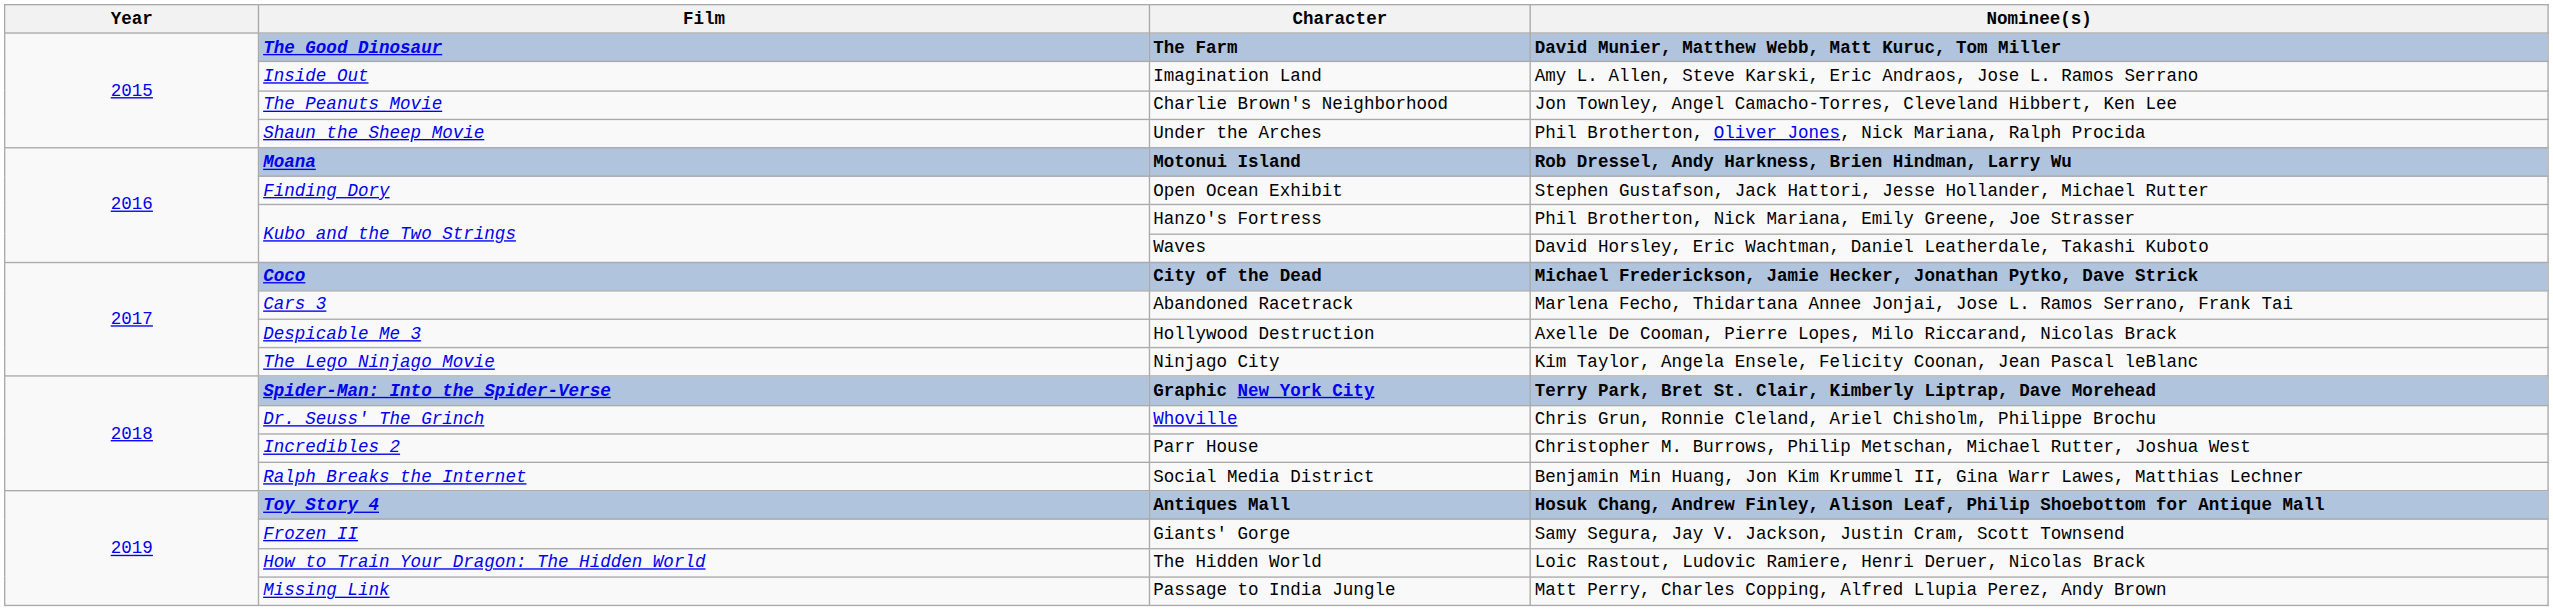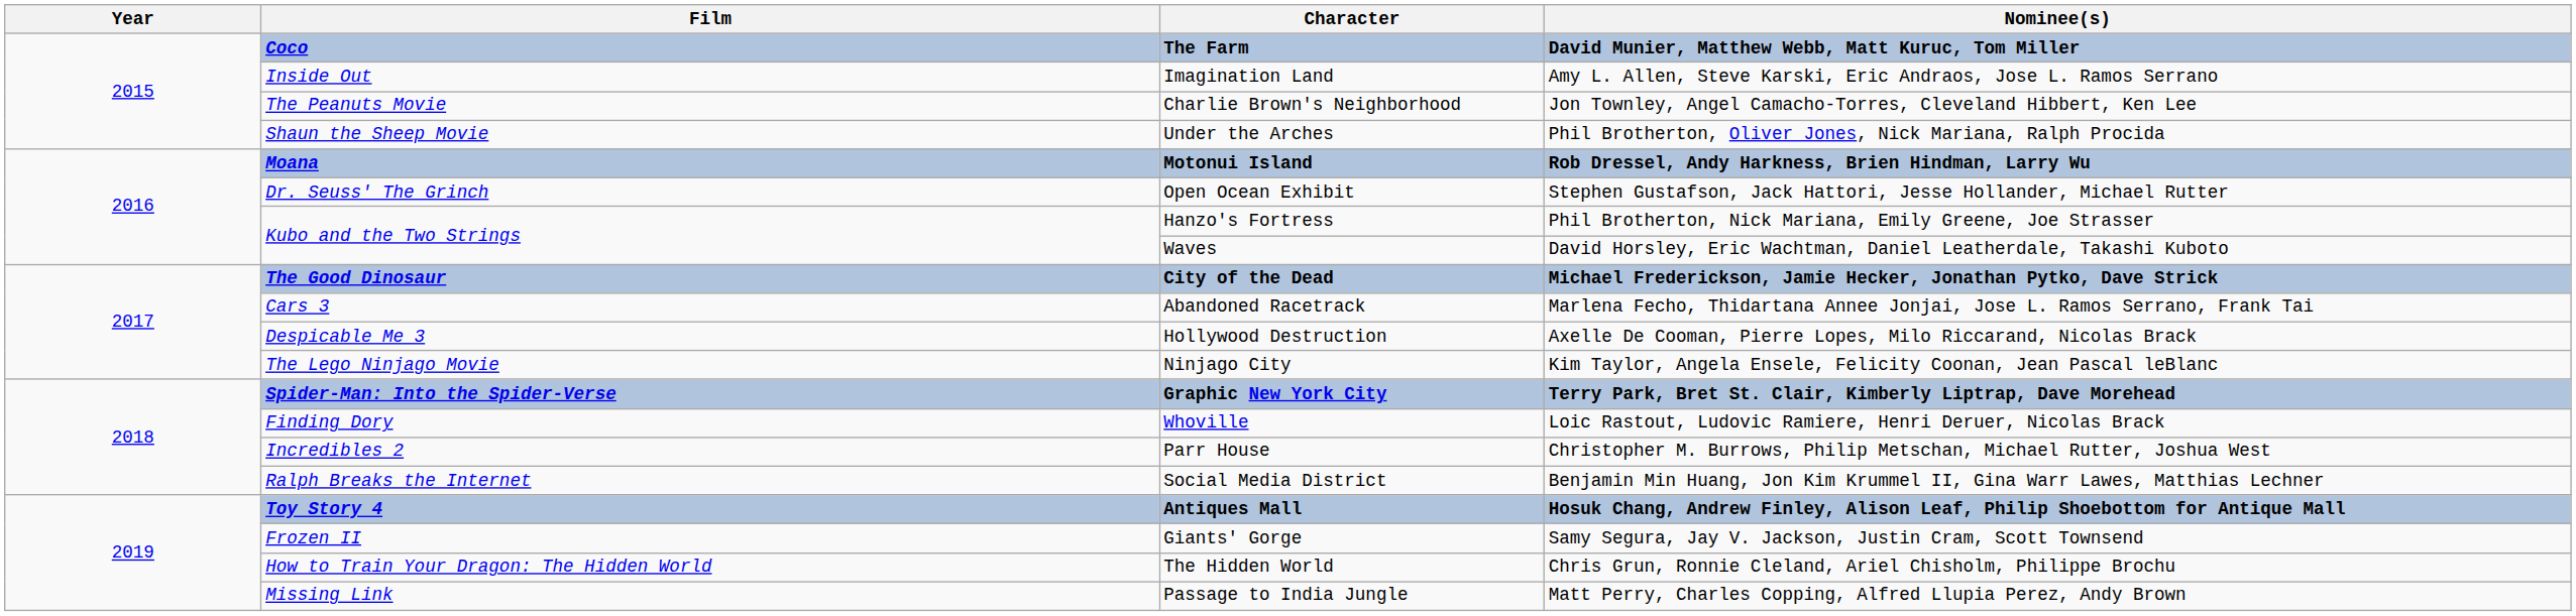The Farm | Film: The Good Dinosaur -> Coco
Open Ocean Exhibit | Film: Finding Dory -> Dr. Seuss' The Grinch
City of the Dead | Film: Coco -> The Good Dinosaur
Whoville | Film: Dr. Seuss' The Grinch -> Finding Dory
Whoville | Nominee(s): Chris Grun, Ronnie Cleland, Ariel Chisholm, Philippe Brochu -> Loic Rastout, Ludovic Ramiere, Henri Deruer, Nicolas Brack
The Hidden World | Nominee(s): Loic Rastout, Ludovic Ramiere, Henri Deruer, Nicolas Brack -> Chris Grun, Ronnie Cleland, Ariel Chisholm, Philippe Brochu
